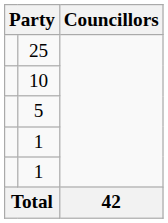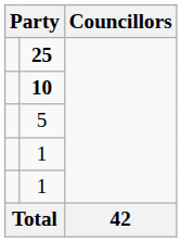25 | column 2: normal -> bold
10 | column 2: normal -> bold
